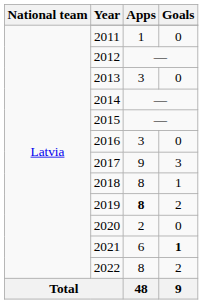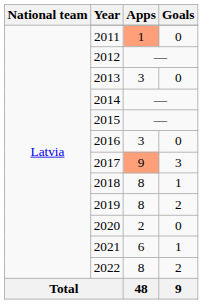2011 | Apps: no background -> lightsalmon background
2017 | Apps: no background -> lightsalmon background
2019 | Apps: bold -> normal
2021 | Goals: bold -> normal
